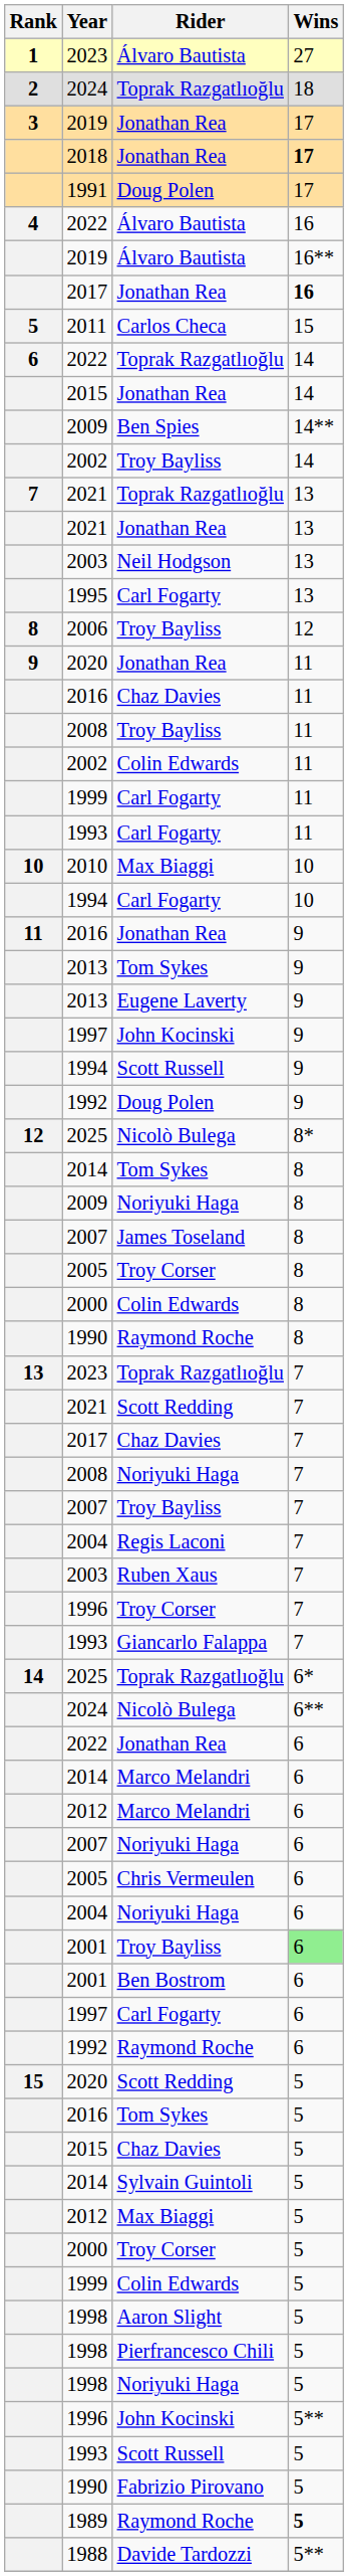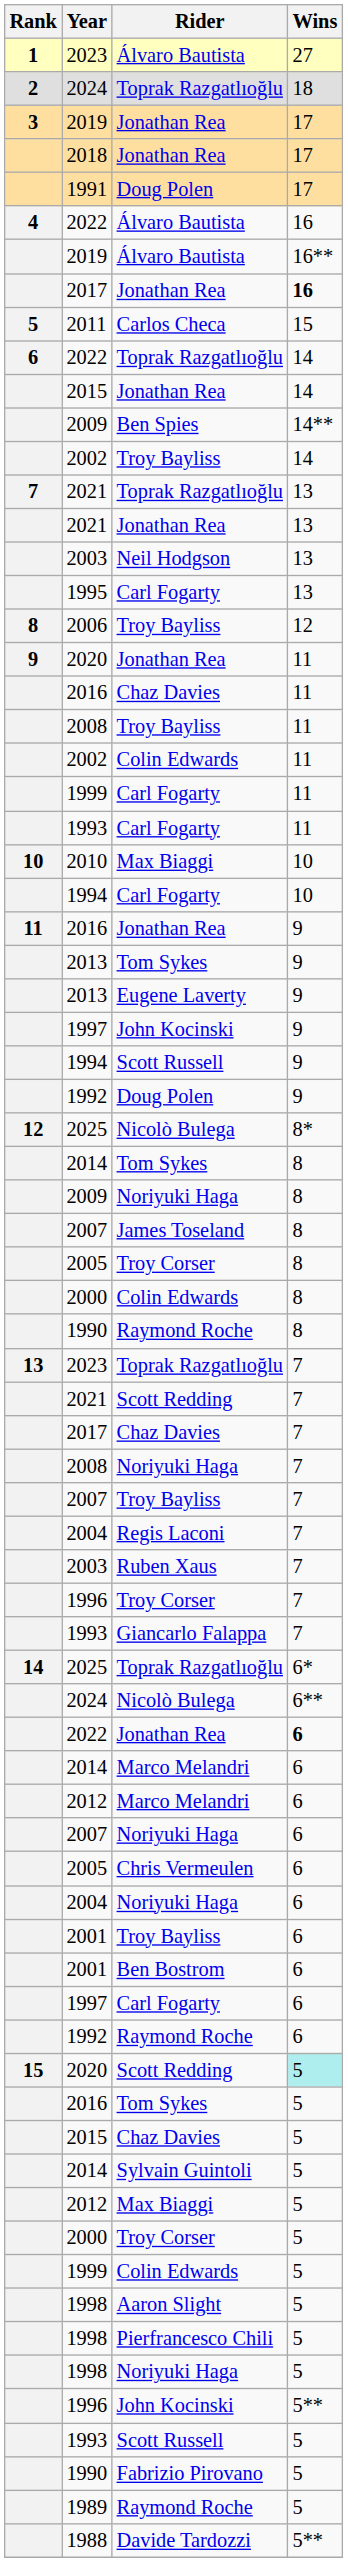2018 | Wins: bold -> normal
2022 / Jonathan Rea | Wins: normal -> bold
2001 / Troy Bayliss | Wins: lightgreen background -> no background
2020 / Scott Redding | Wins: no background -> paleturquoise background
1989 | Wins: bold -> normal
